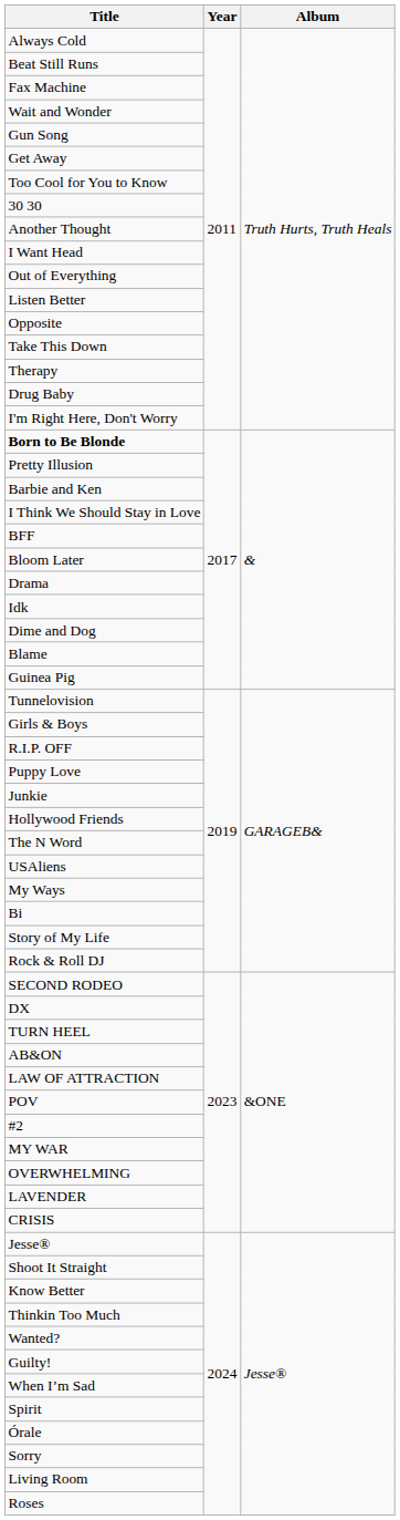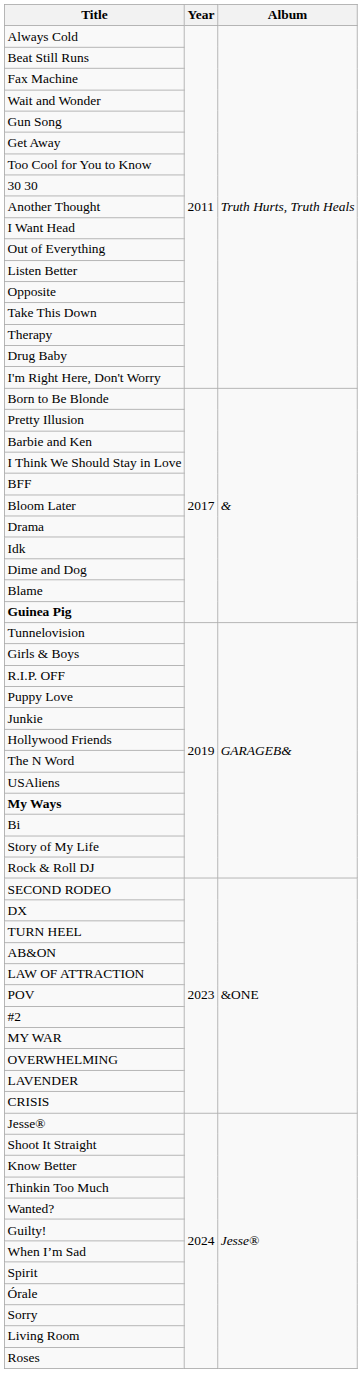Born to Be Blonde | Title: bold -> normal
Guinea Pig | Title: normal -> bold
My Ways | Title: normal -> bold
